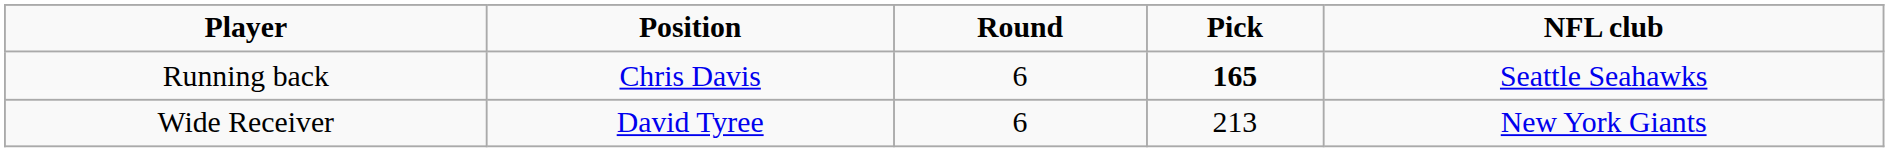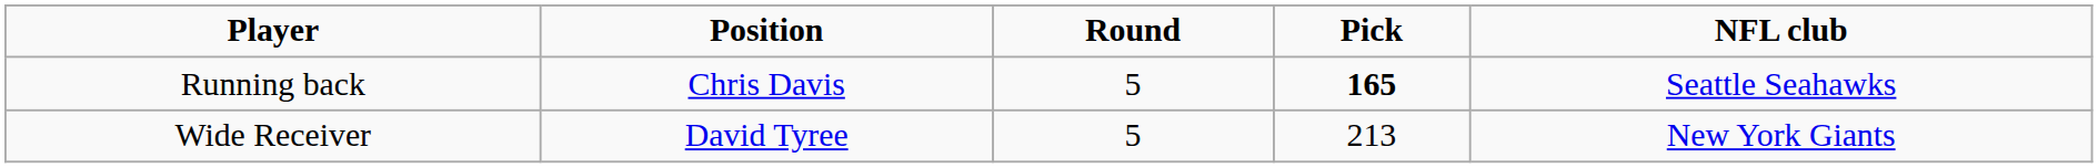Running back | Round: 6 -> 5
Wide Receiver | Round: 6 -> 5
